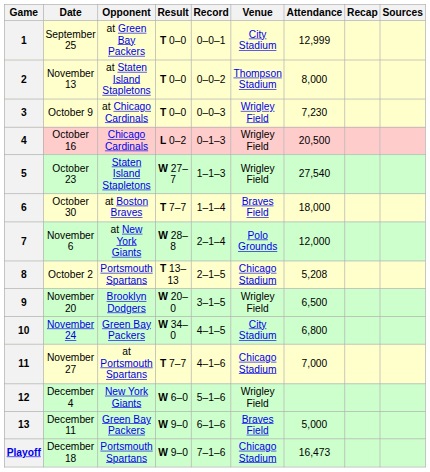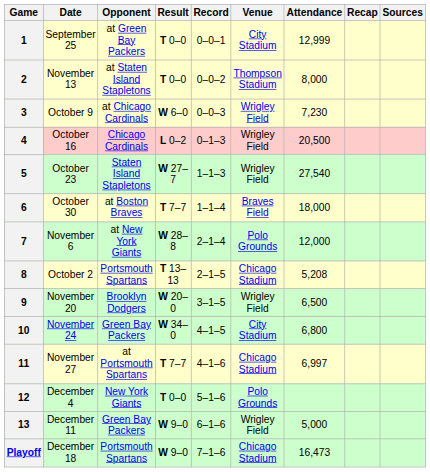3 | Result: T 0–0 -> W 6–0
11 | Attendance: 7,000 -> 6,997
12 | Result: W 6–0 -> T 0–0
12 | Venue: Wrigley Field -> Polo Grounds
13 | Venue: Braves Field -> Wrigley Field
